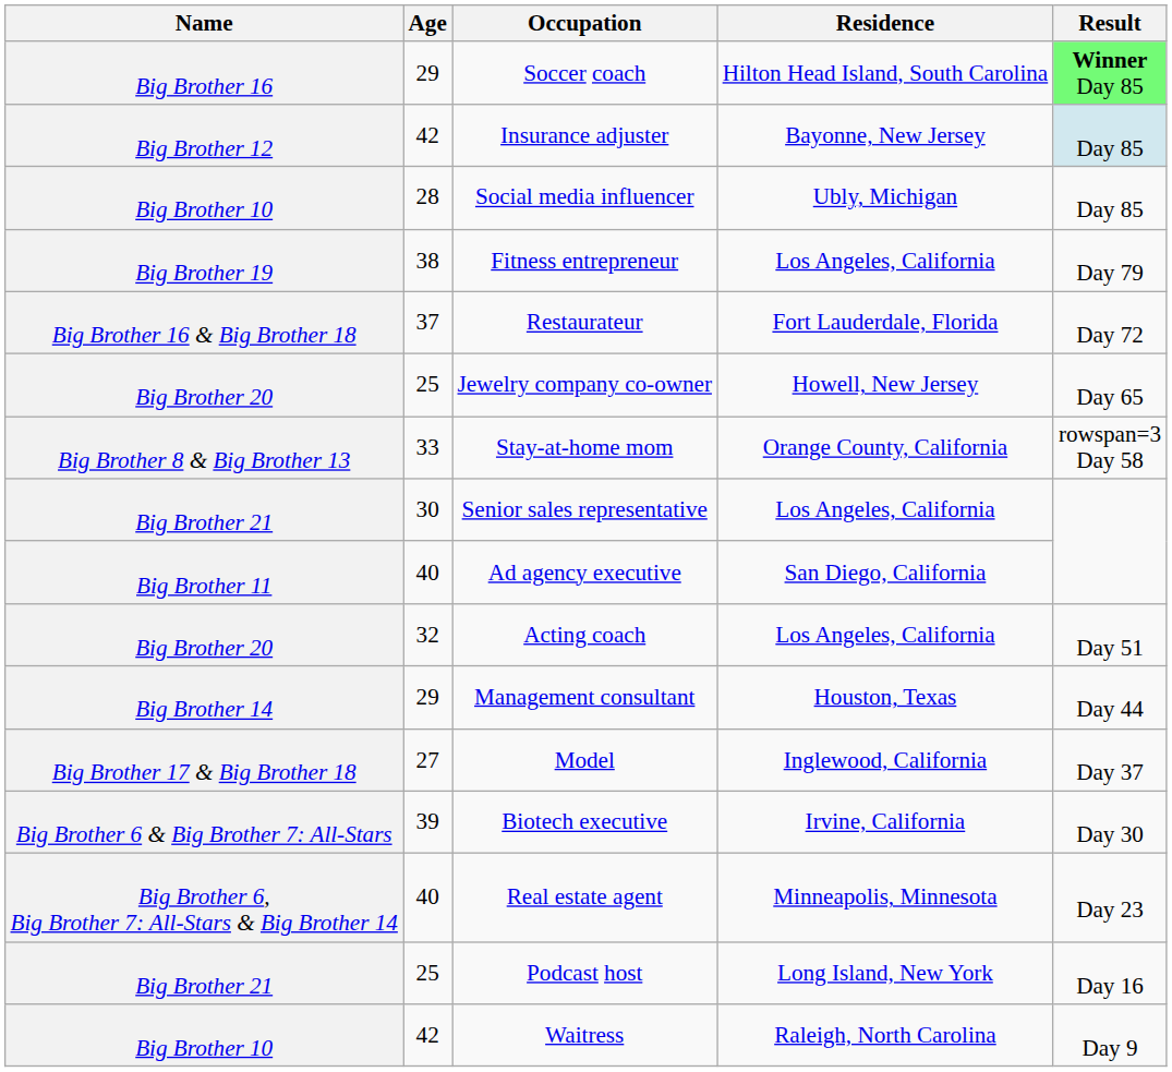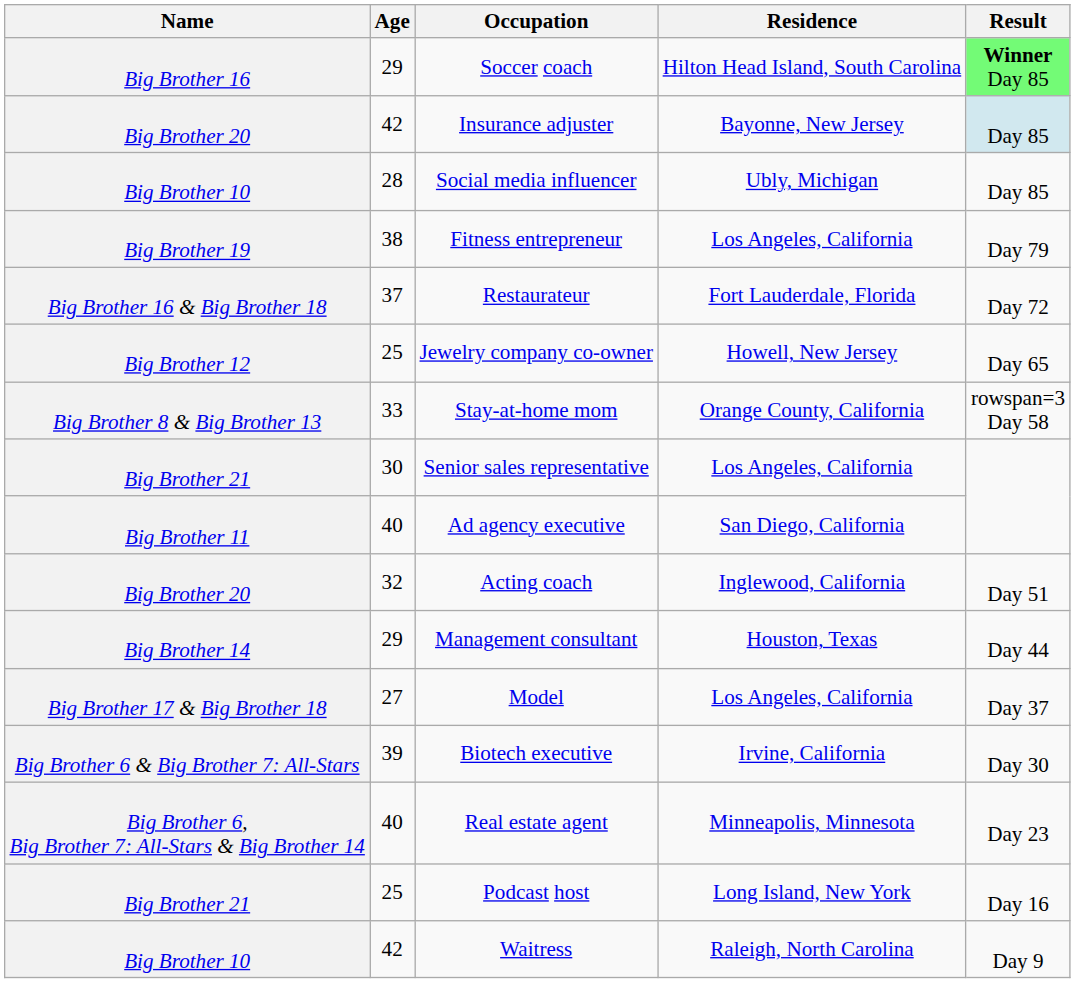Insurance adjuster | Name: Big Brother 12 -> Big Brother 20
Jewelry company co-owner | Name: Big Brother 20 -> Big Brother 12
Acting coach | Residence: Los Angeles, California -> Inglewood, California
Model | Residence: Inglewood, California -> Los Angeles, California
